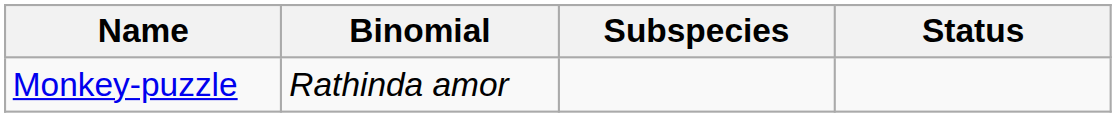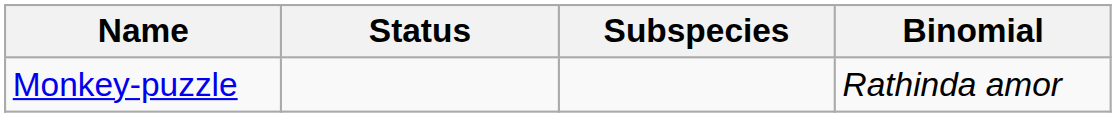columns swapped: Binomial <-> Status
